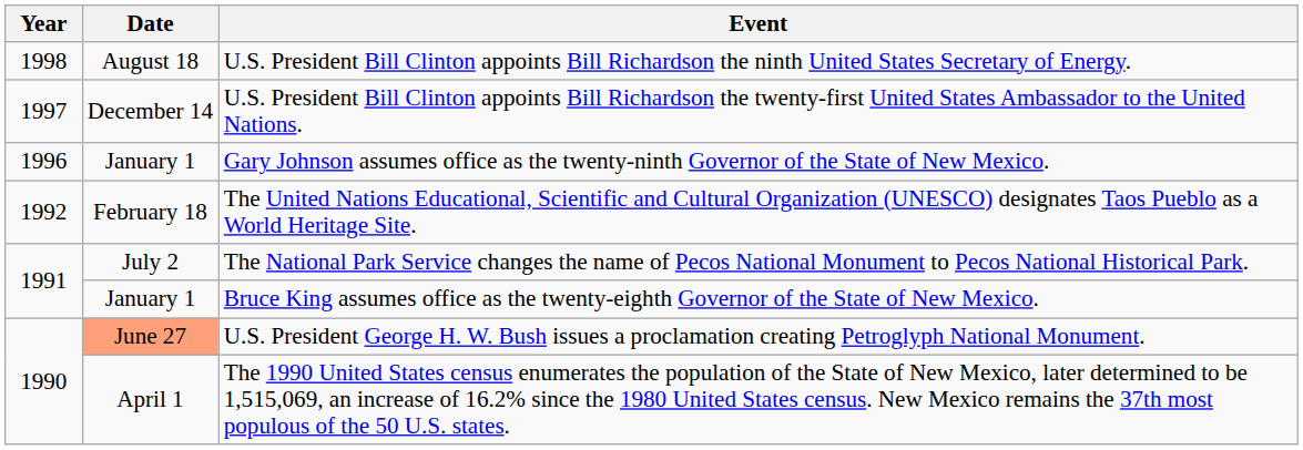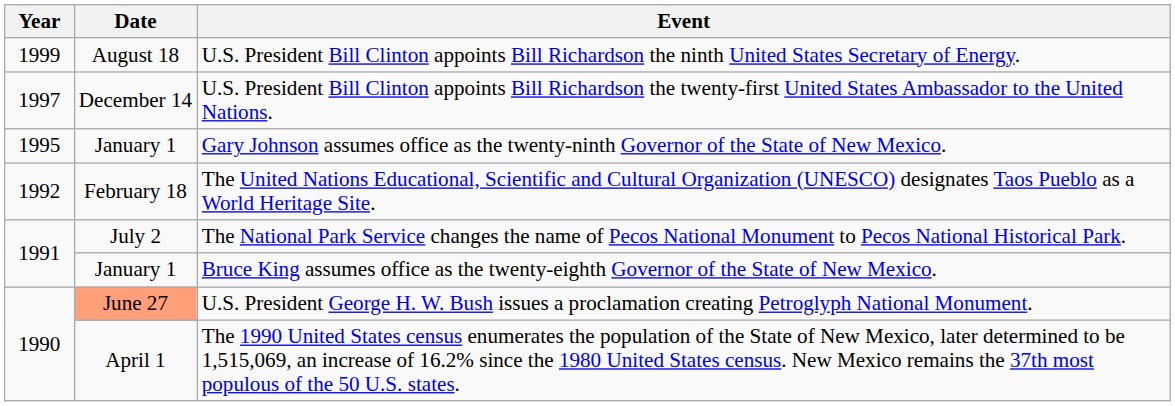row 2 | Year: 1998 -> 1999
row 4 | Year: 1996 -> 1995
